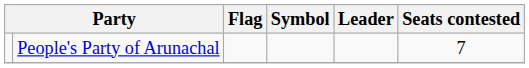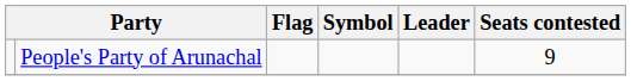People's Party of Arunachal | Seats contested: 7 -> 9
